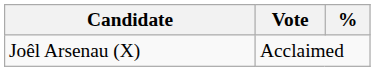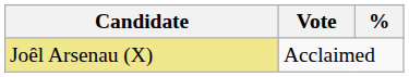Joêl Arsenau (X) | Candidate: no background -> khaki background
